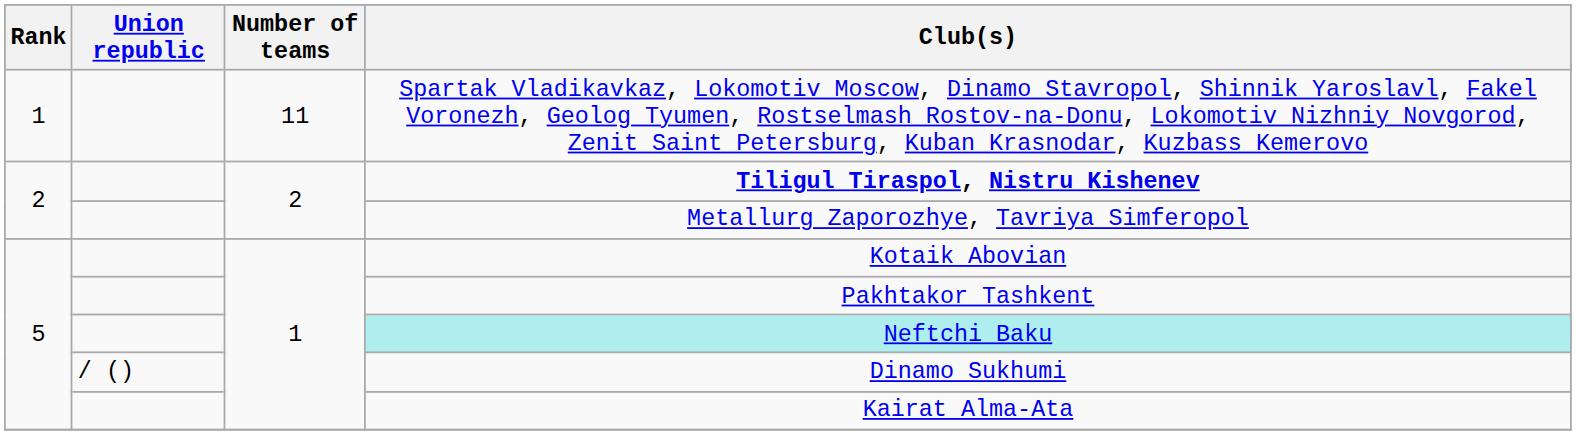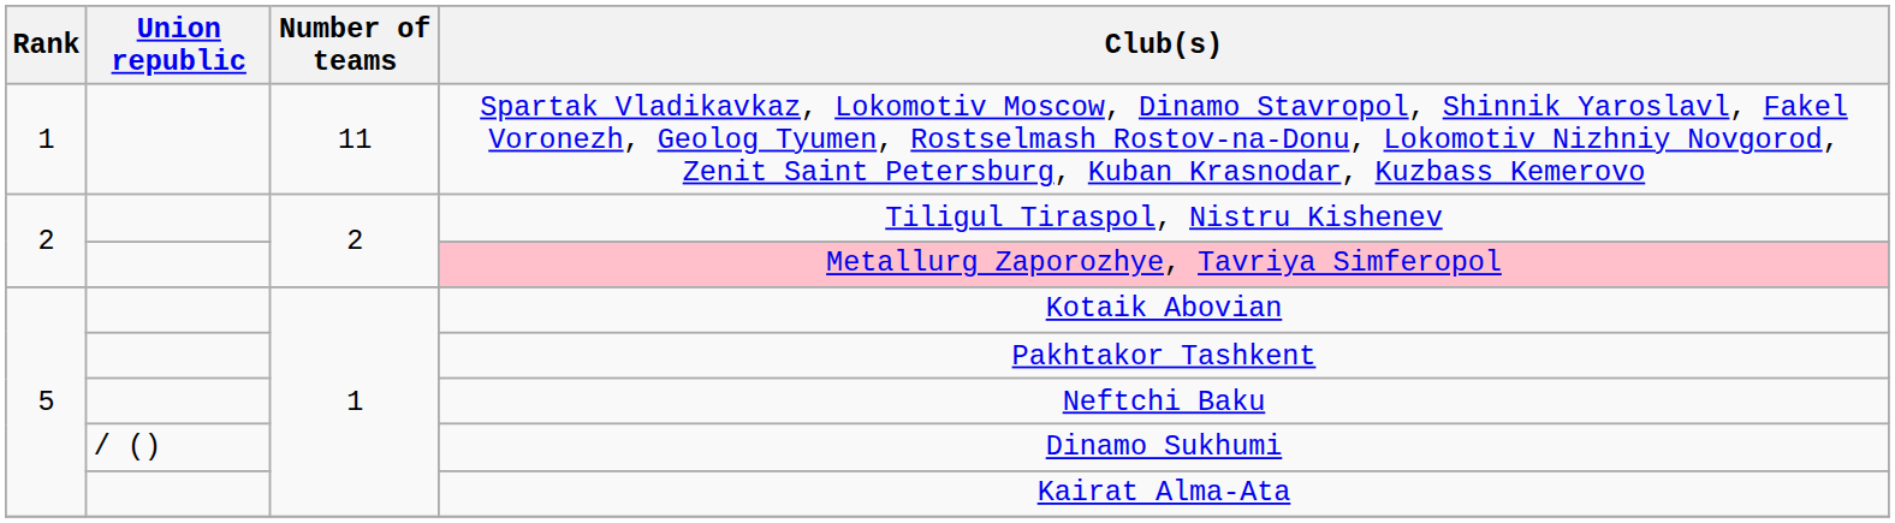Tiligul Tiraspol, Nistru Kishenev | Club(s): bold -> normal
Metallurg Zaporozhye, Tavriya Simferopol | Club(s): no background -> pink background
Neftchi Baku | Club(s): paleturquoise background -> no background
